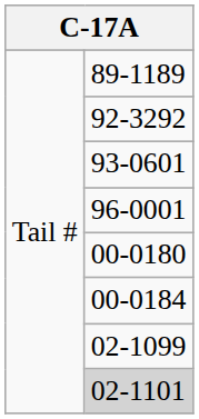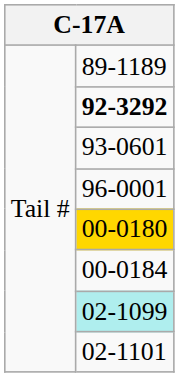92-3292 | column 2: normal -> bold
00-0180 | column 2: no background -> gold background
02-1099 | column 2: no background -> paleturquoise background
02-1101 | column 2: lightgrey background -> no background
